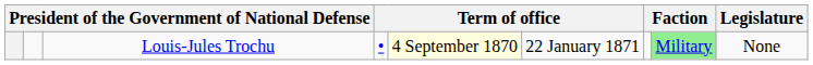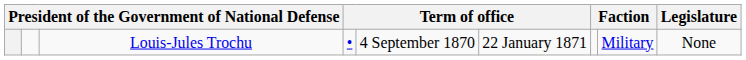Louis-Jules Trochu | column 5: lightyellow background -> no background
Louis-Jules Trochu | column 8: lightgreen background -> no background
